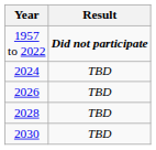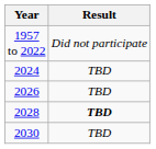1957 to 2022 | Result: bold -> normal
2028 | Result: normal -> bold
